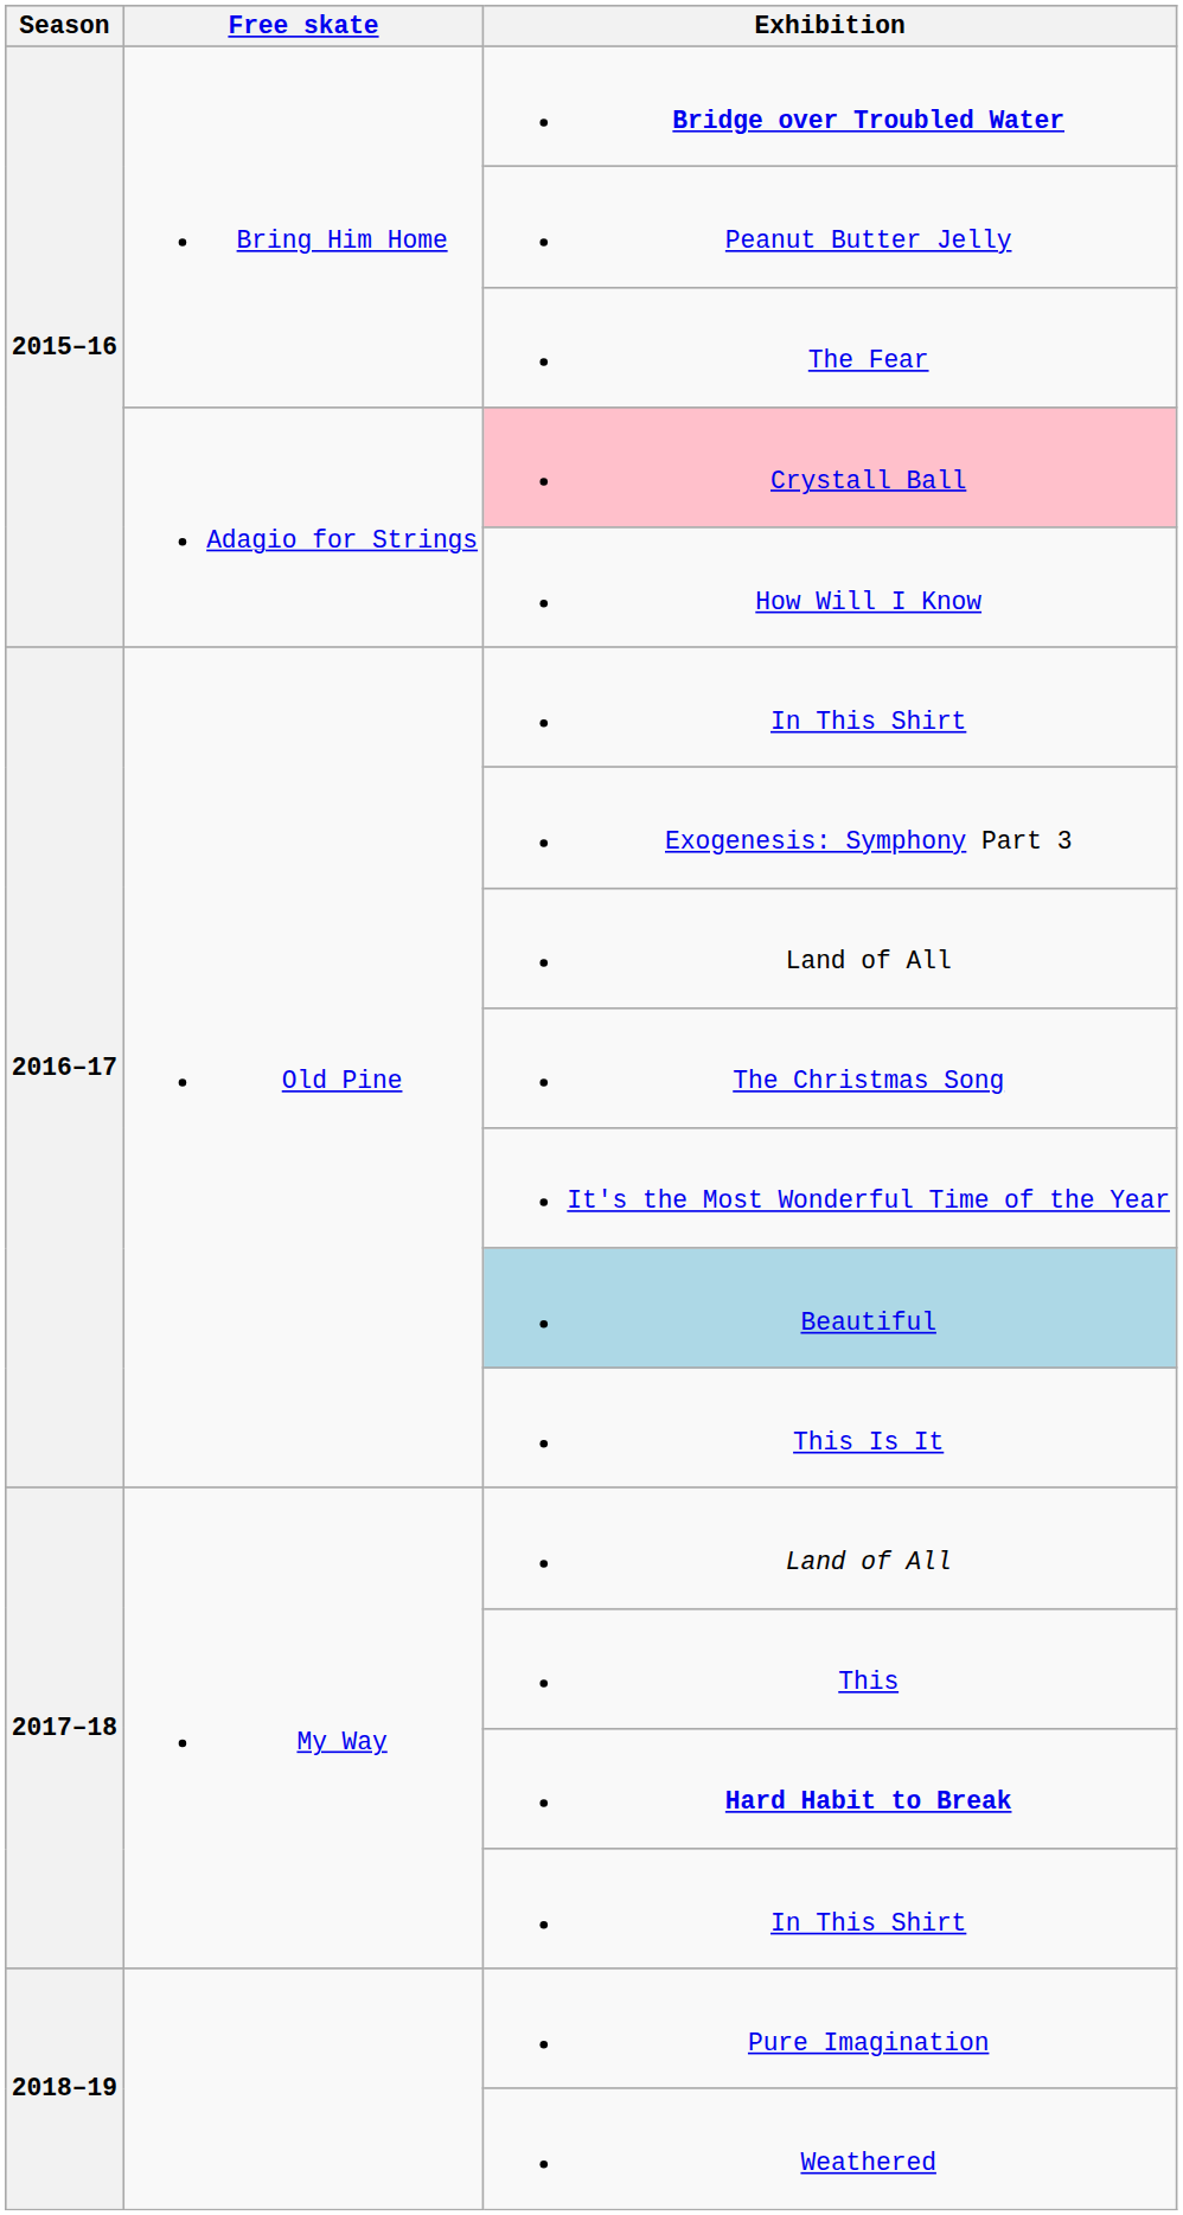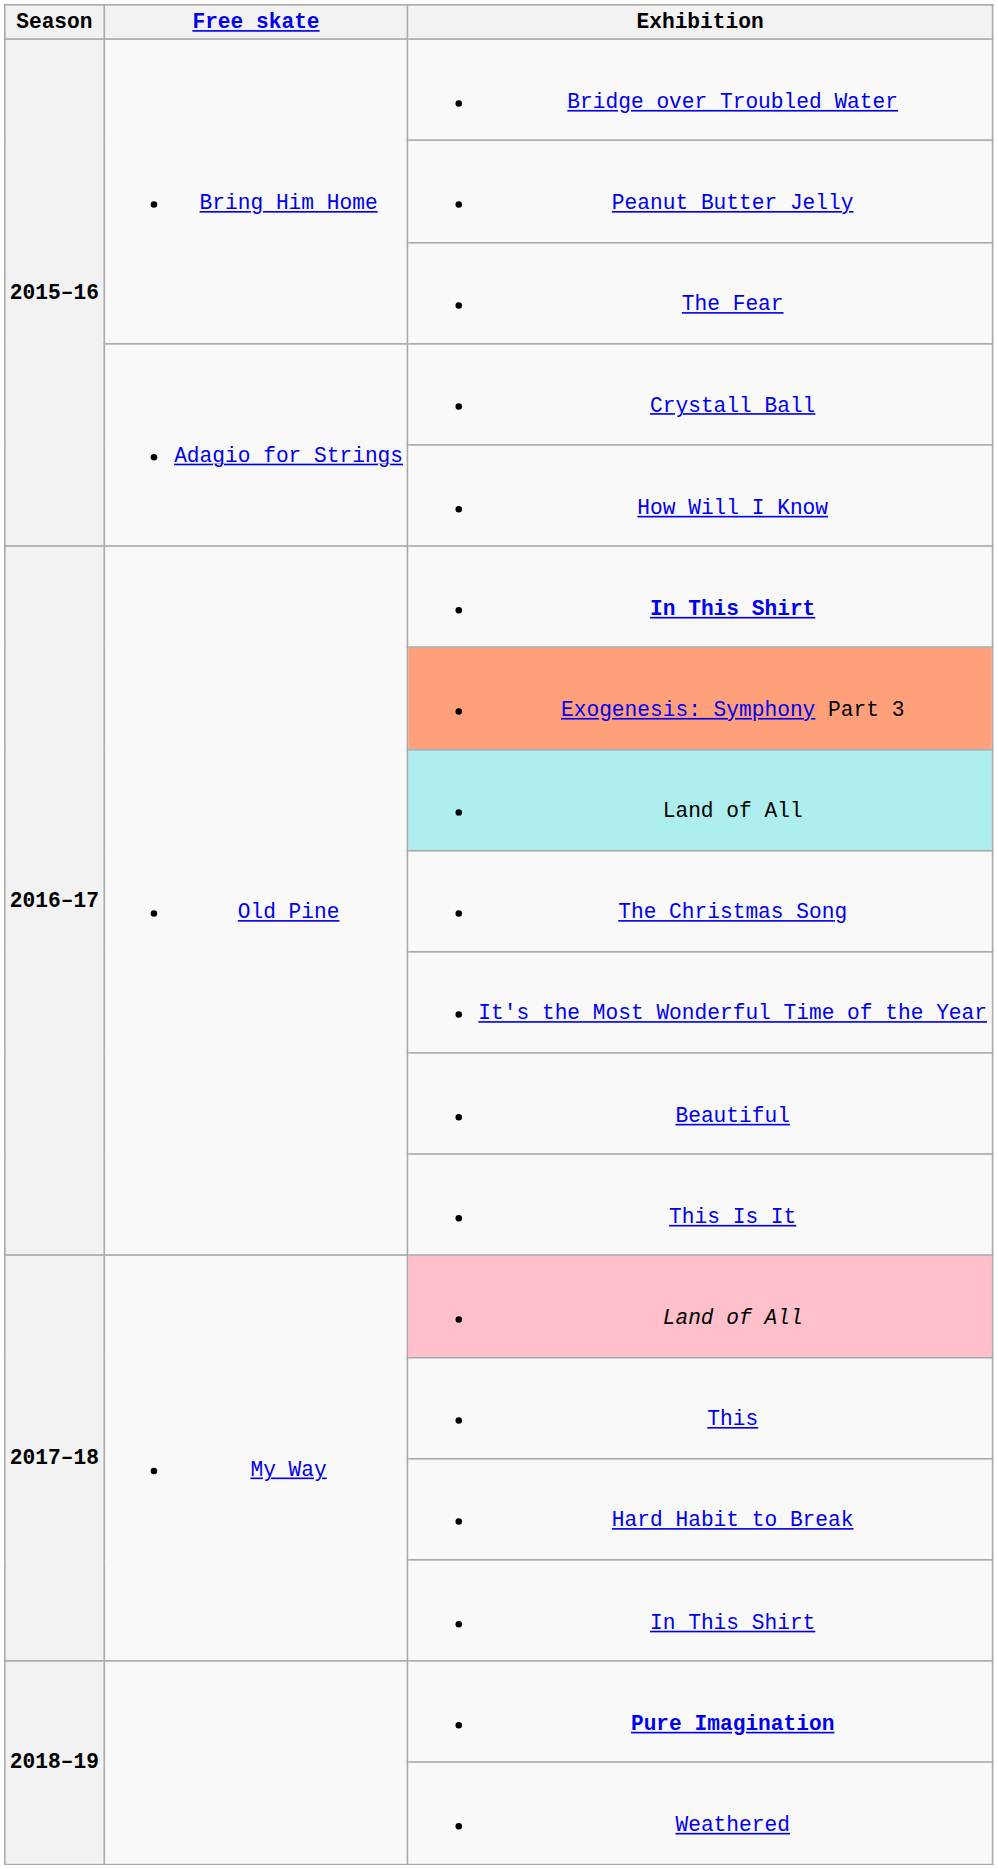Bridge over Troubled Water | Exhibition: bold -> normal
Crystall Ball | Exhibition: pink background -> no background
Old Pine / In This Shirt | Exhibition: normal -> bold
Exogenesis: Symphony Part 3 | Exhibition: no background -> lightsalmon background
Old Pine / Land of All | Exhibition: no background -> paleturquoise background
Beautiful | Exhibition: lightblue background -> no background
My Way / Land of All | Exhibition: no background -> pink background
Hard Habit to Break | Exhibition: bold -> normal
Pure Imagination | Exhibition: normal -> bold
